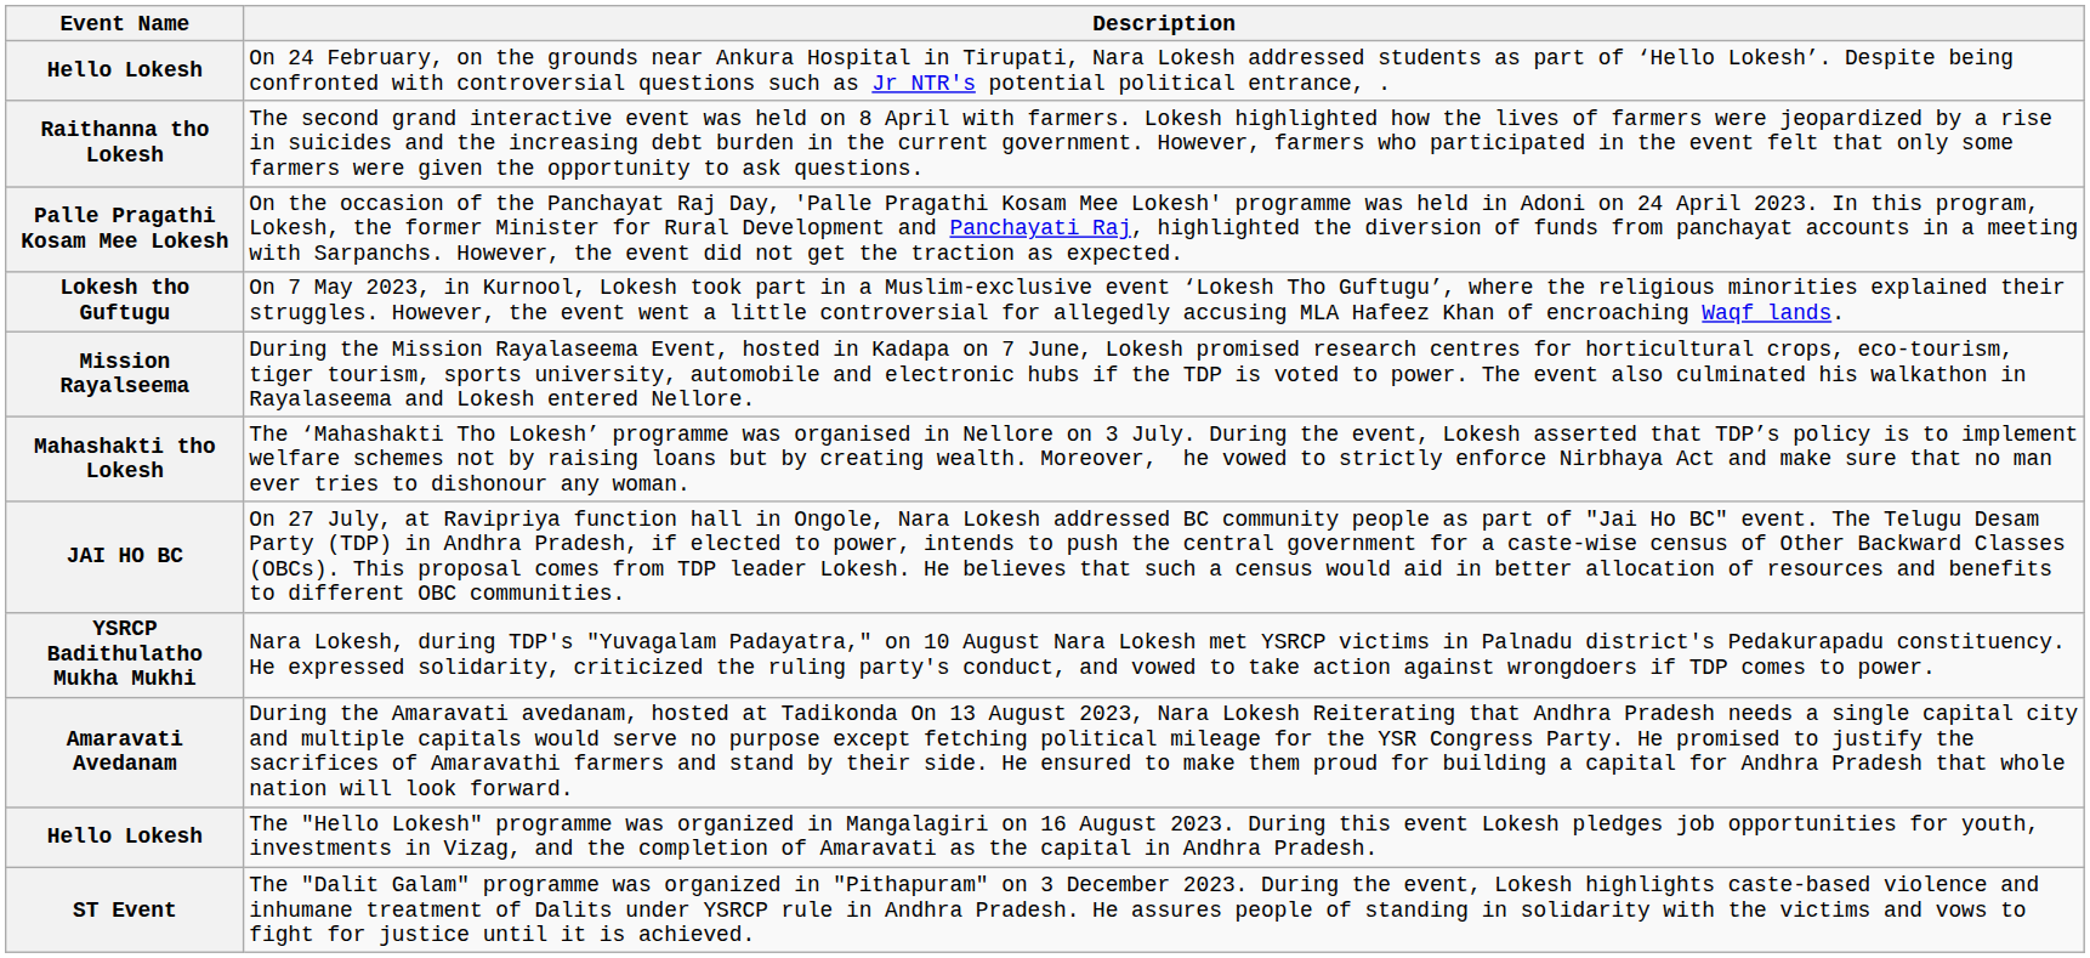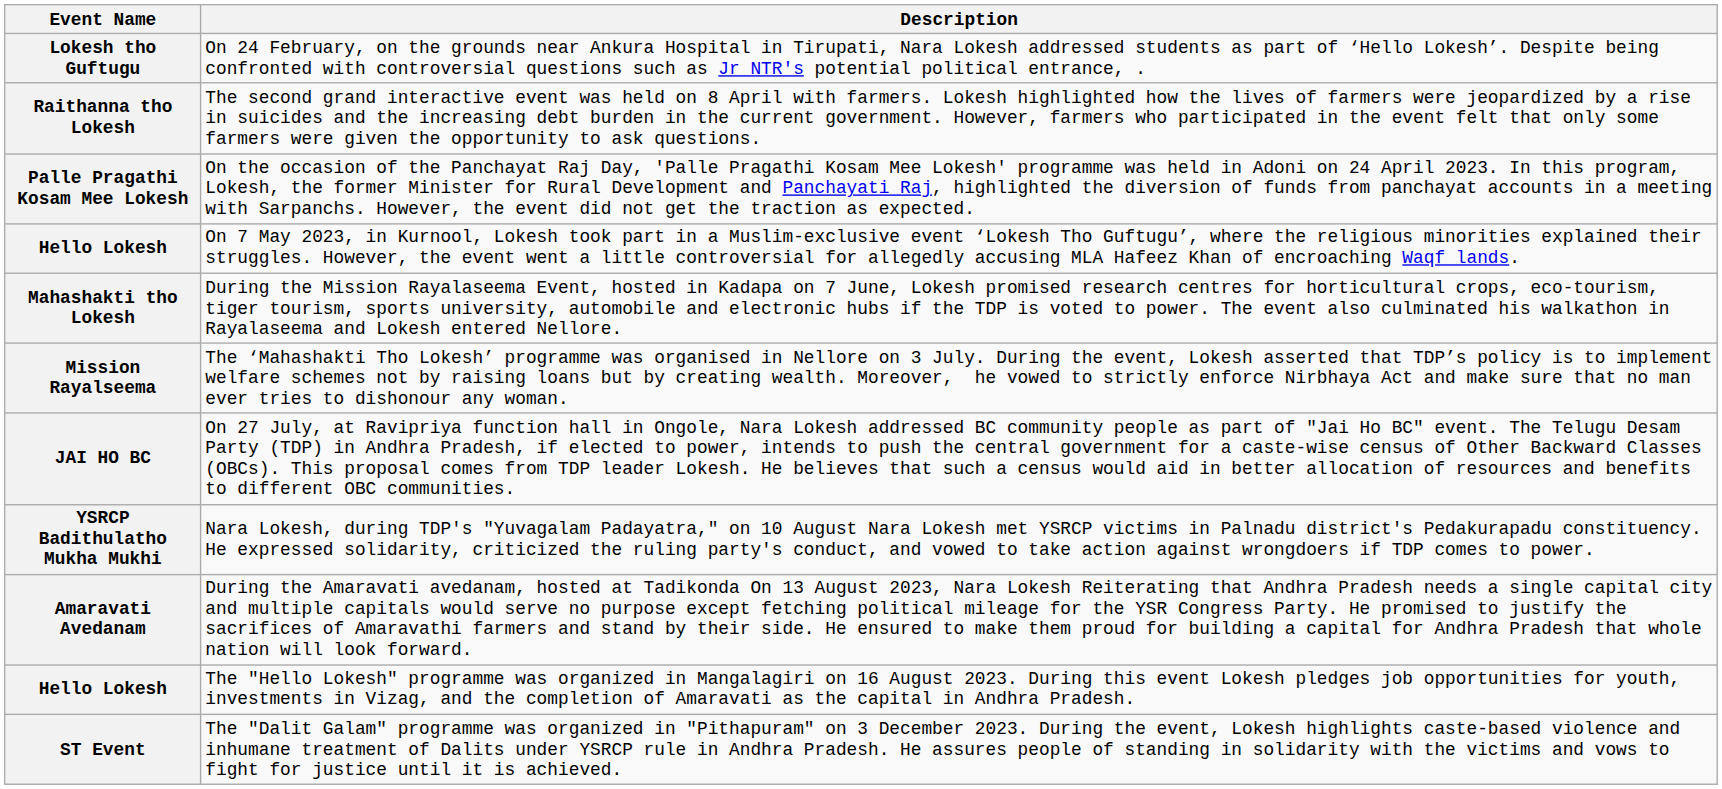row 2 | Event Name: Hello Lokesh -> Lokesh tho Guftugu
row 5 | Event Name: Lokesh tho Guftugu -> Hello Lokesh
row 6 | Event Name: Mission Rayalseema -> Mahashakti tho Lokesh
row 7 | Event Name: Mahashakti tho Lokesh -> Mission Rayalseema
